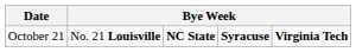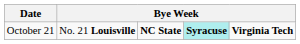October 21 | column 4: no background -> paleturquoise background
